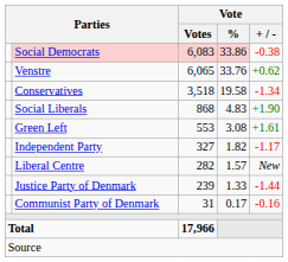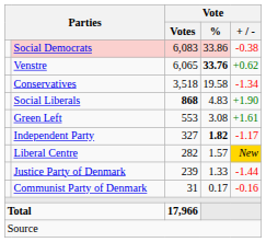Venstre | Vote / %: normal -> bold
Social Liberals | Vote / Votes: normal -> bold
Independent Party | Vote / %: normal -> bold
Liberal Centre | Vote / + / -: no background -> gold background
